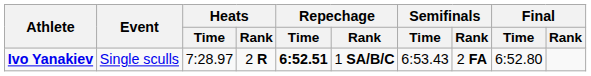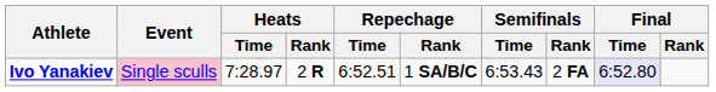Ivo Yanakiev | Event: no background -> pink background
Ivo Yanakiev | Repechage / Time: bold -> normal
Ivo Yanakiev | Final / Time: no background -> lavender background
